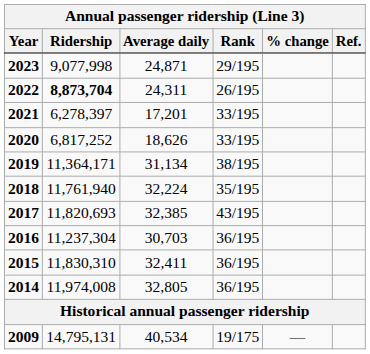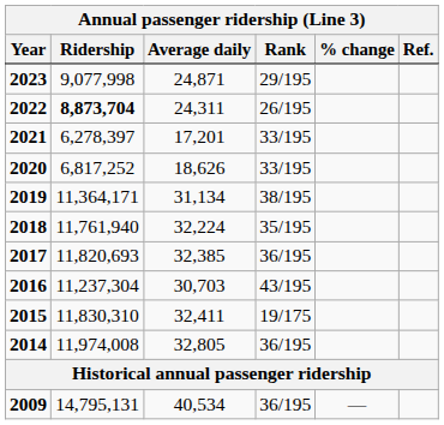2017 | Rank: 43/195 -> 36/195
2016 | Rank: 36/195 -> 43/195
2015 | Rank: 36/195 -> 19/175
2009 | Rank: 19/175 -> 36/195
